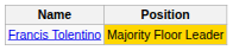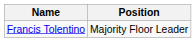Francis Tolentino | Position: gold background -> no background
